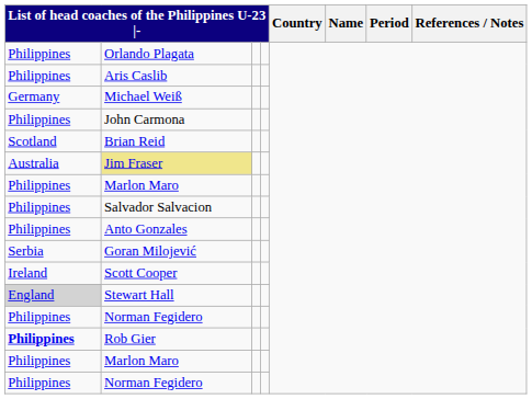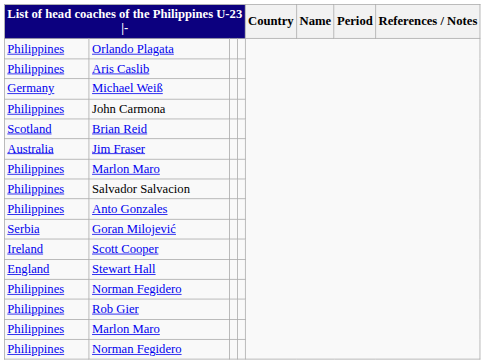Jim Fraser | column 2: khaki background -> no background
Stewart Hall | column 1: lightgrey background -> no background
Rob Gier | column 1: bold -> normal
